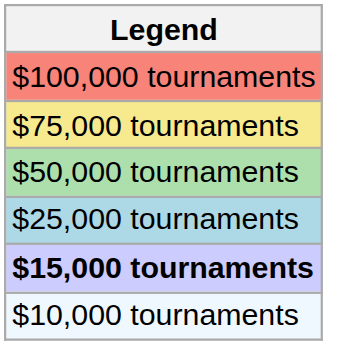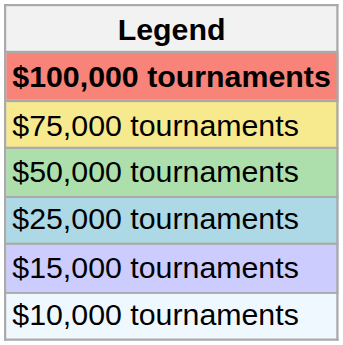row 2 | column 1: normal -> bold
row 6 | column 1: bold -> normal
